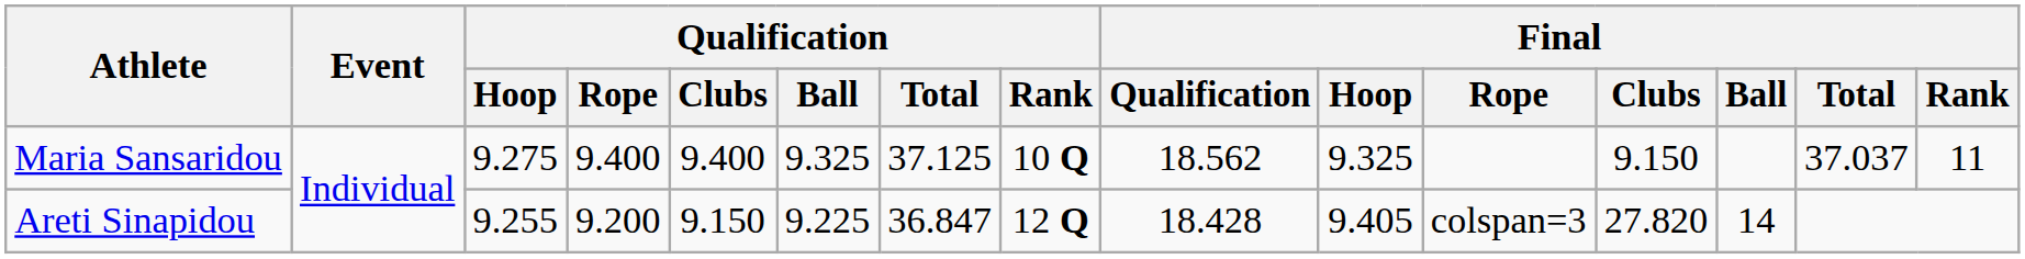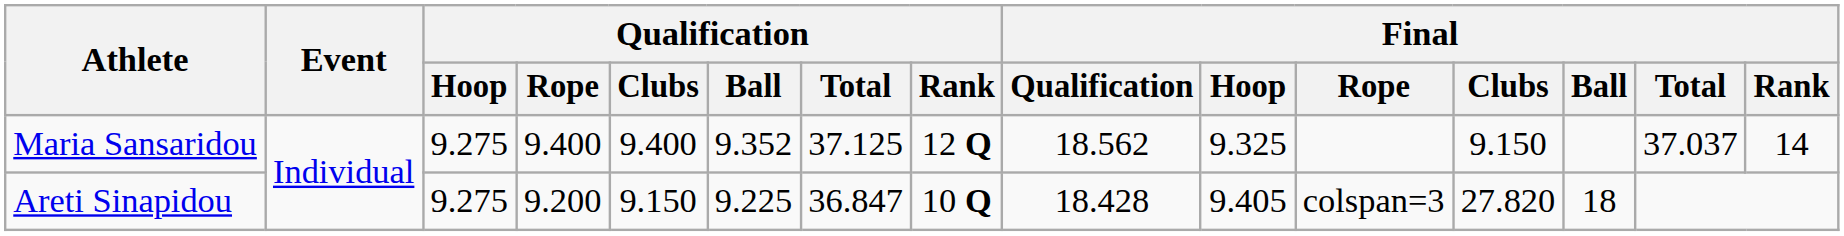Maria Sansaridou | Qualification / Ball: 9.325 -> 9.352
Maria Sansaridou | Qualification / Rank: 10 Q -> 12 Q
Maria Sansaridou | Final / Rank: 11 -> 14
Areti Sinapidou | Qualification / Hoop: 9.255 -> 9.275
Areti Sinapidou | Qualification / Rank: 12 Q -> 10 Q
Areti Sinapidou | Final / Ball: 14 -> 18
